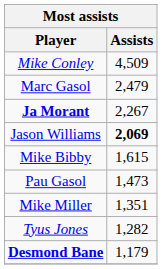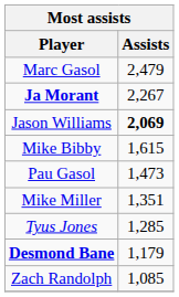- row: Mike Conley | 4,509
Tyus Jones | Assists: 1,282 -> 1,285
+ row: Zach Randolph | 1,085
